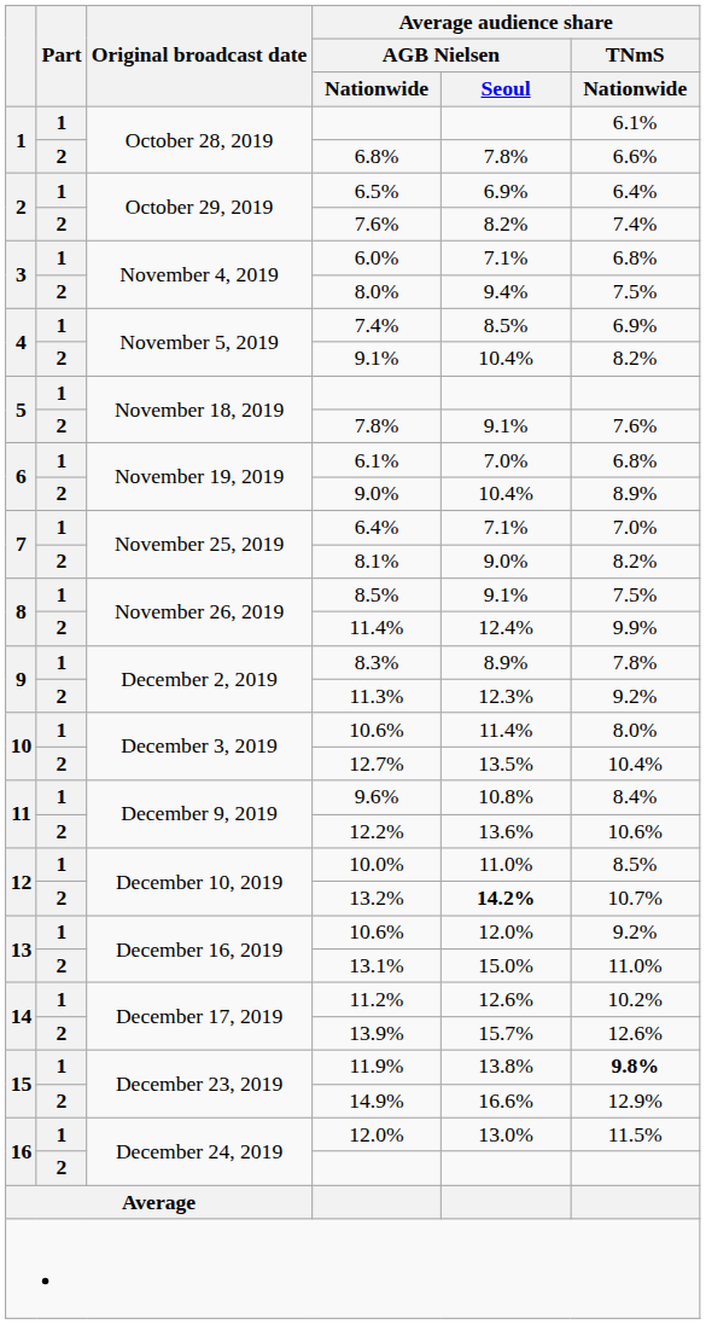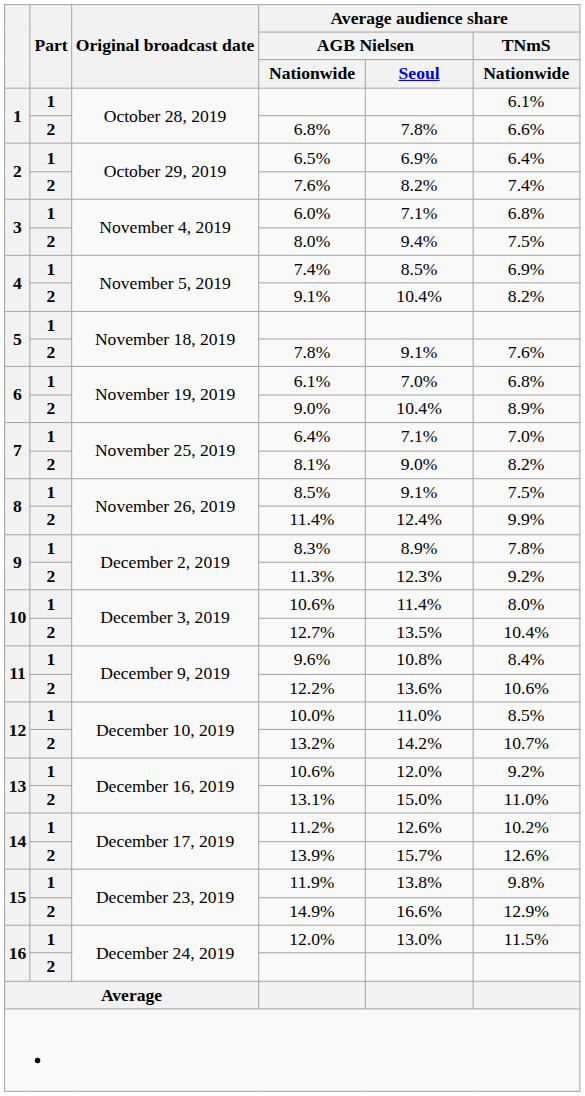13.2% | Average audience share / AGB Nielsen / Seoul: bold -> normal
11.9% | Average audience share / TNmS / Nationwide: bold -> normal
